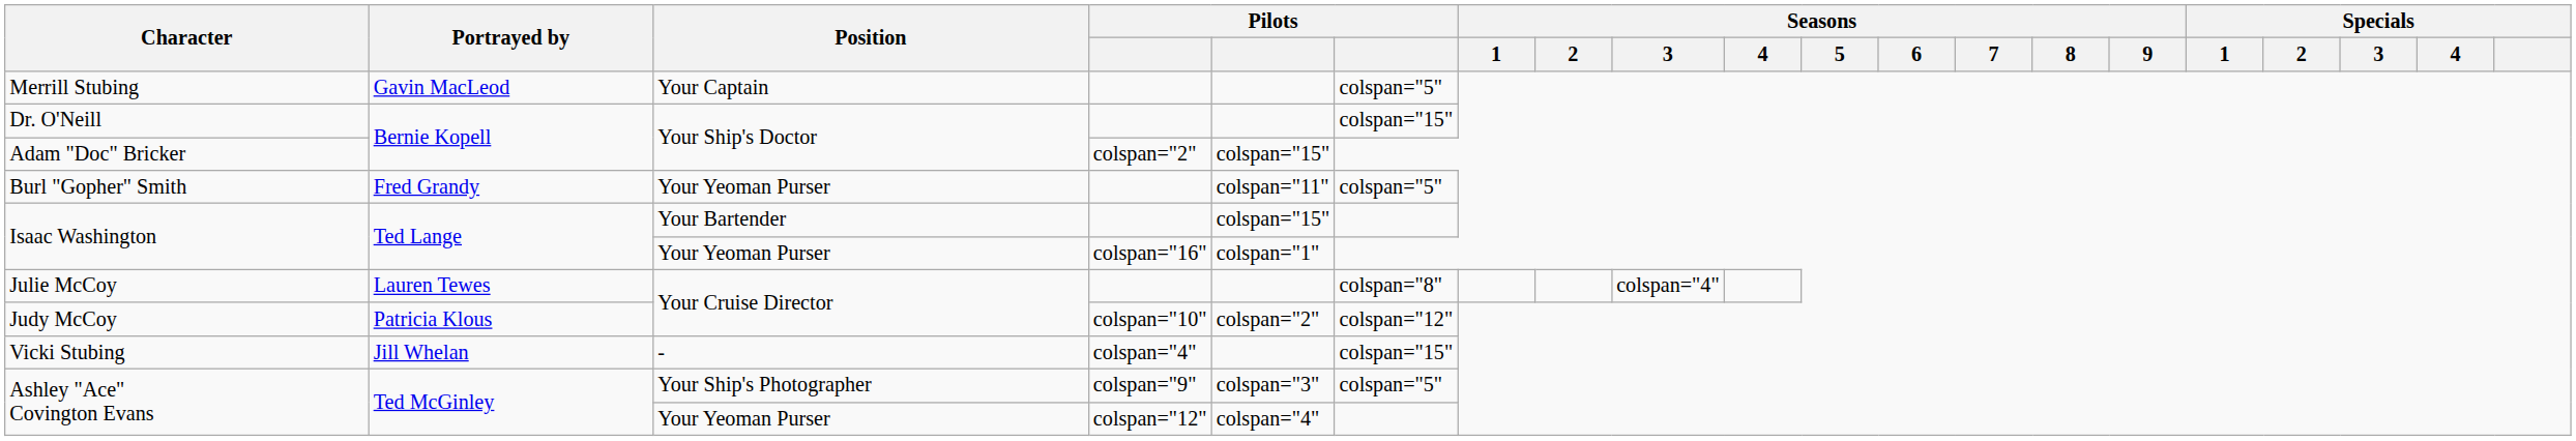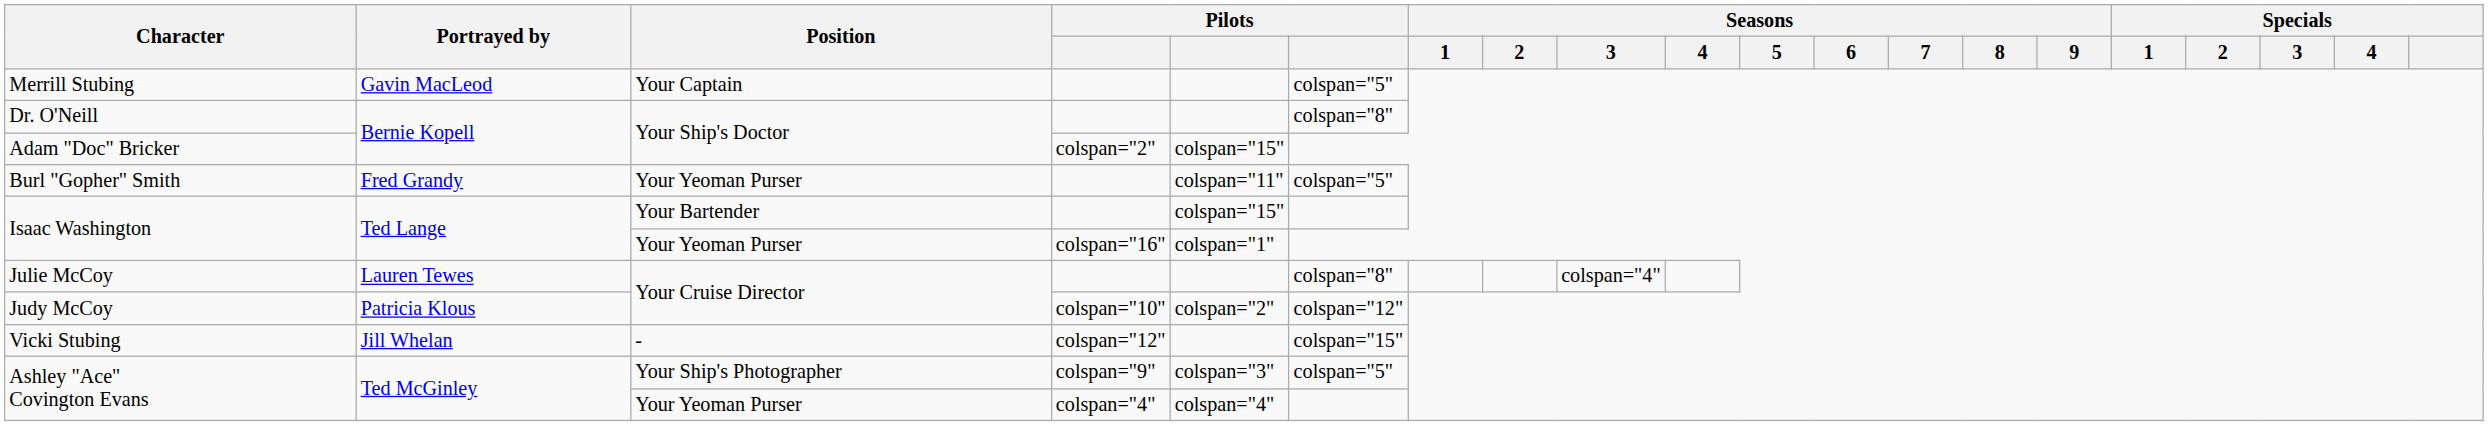Dr. O'Neill | column 6: colspan="15" -> colspan="8"
Vicki Stubing | column 4: colspan="4" -> colspan="12"
Ashley "Ace" Covington Evans / Your Yeoman Purser | column 4: colspan="12" -> colspan="4"
